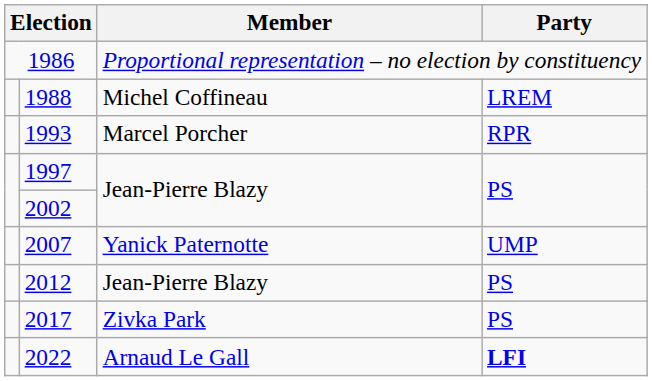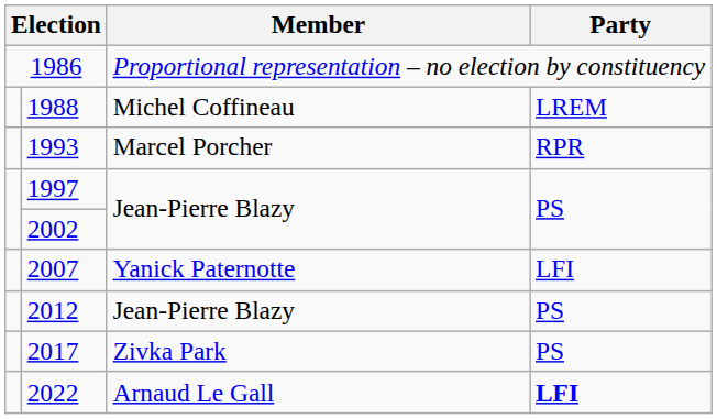2007 | Party: UMP -> LFI
